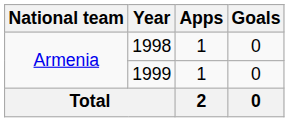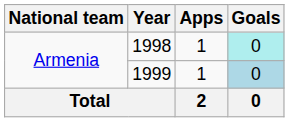1998 | Goals: no background -> paleturquoise background
1999 | Goals: no background -> lightblue background
